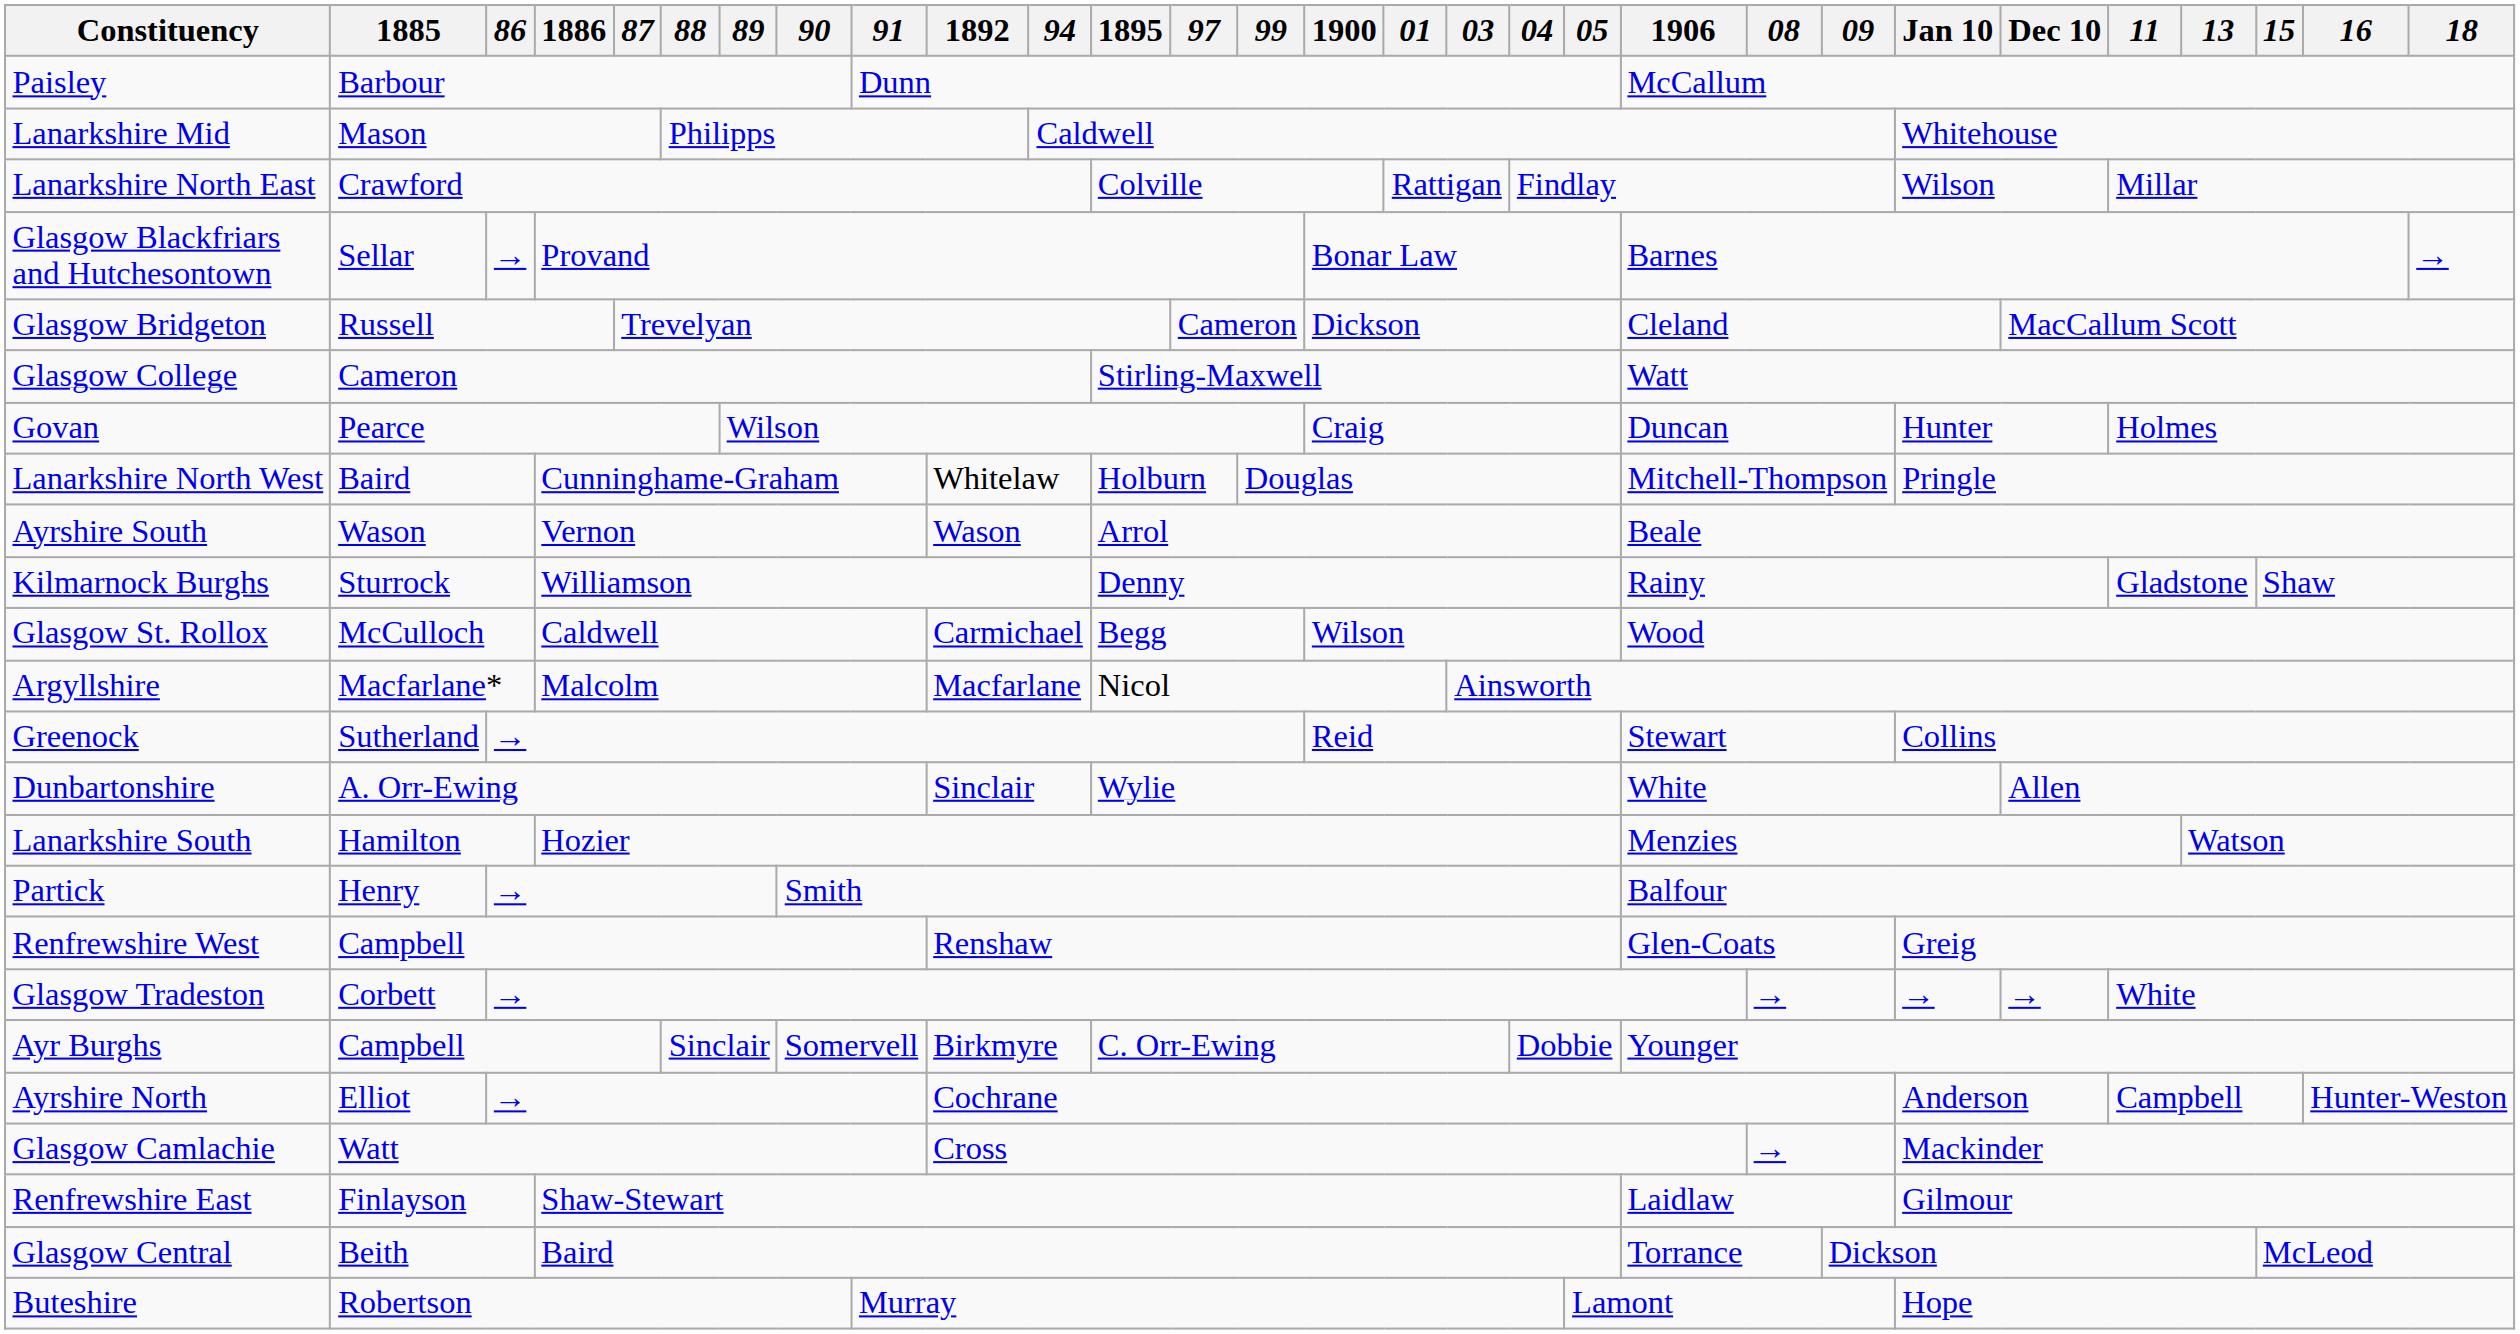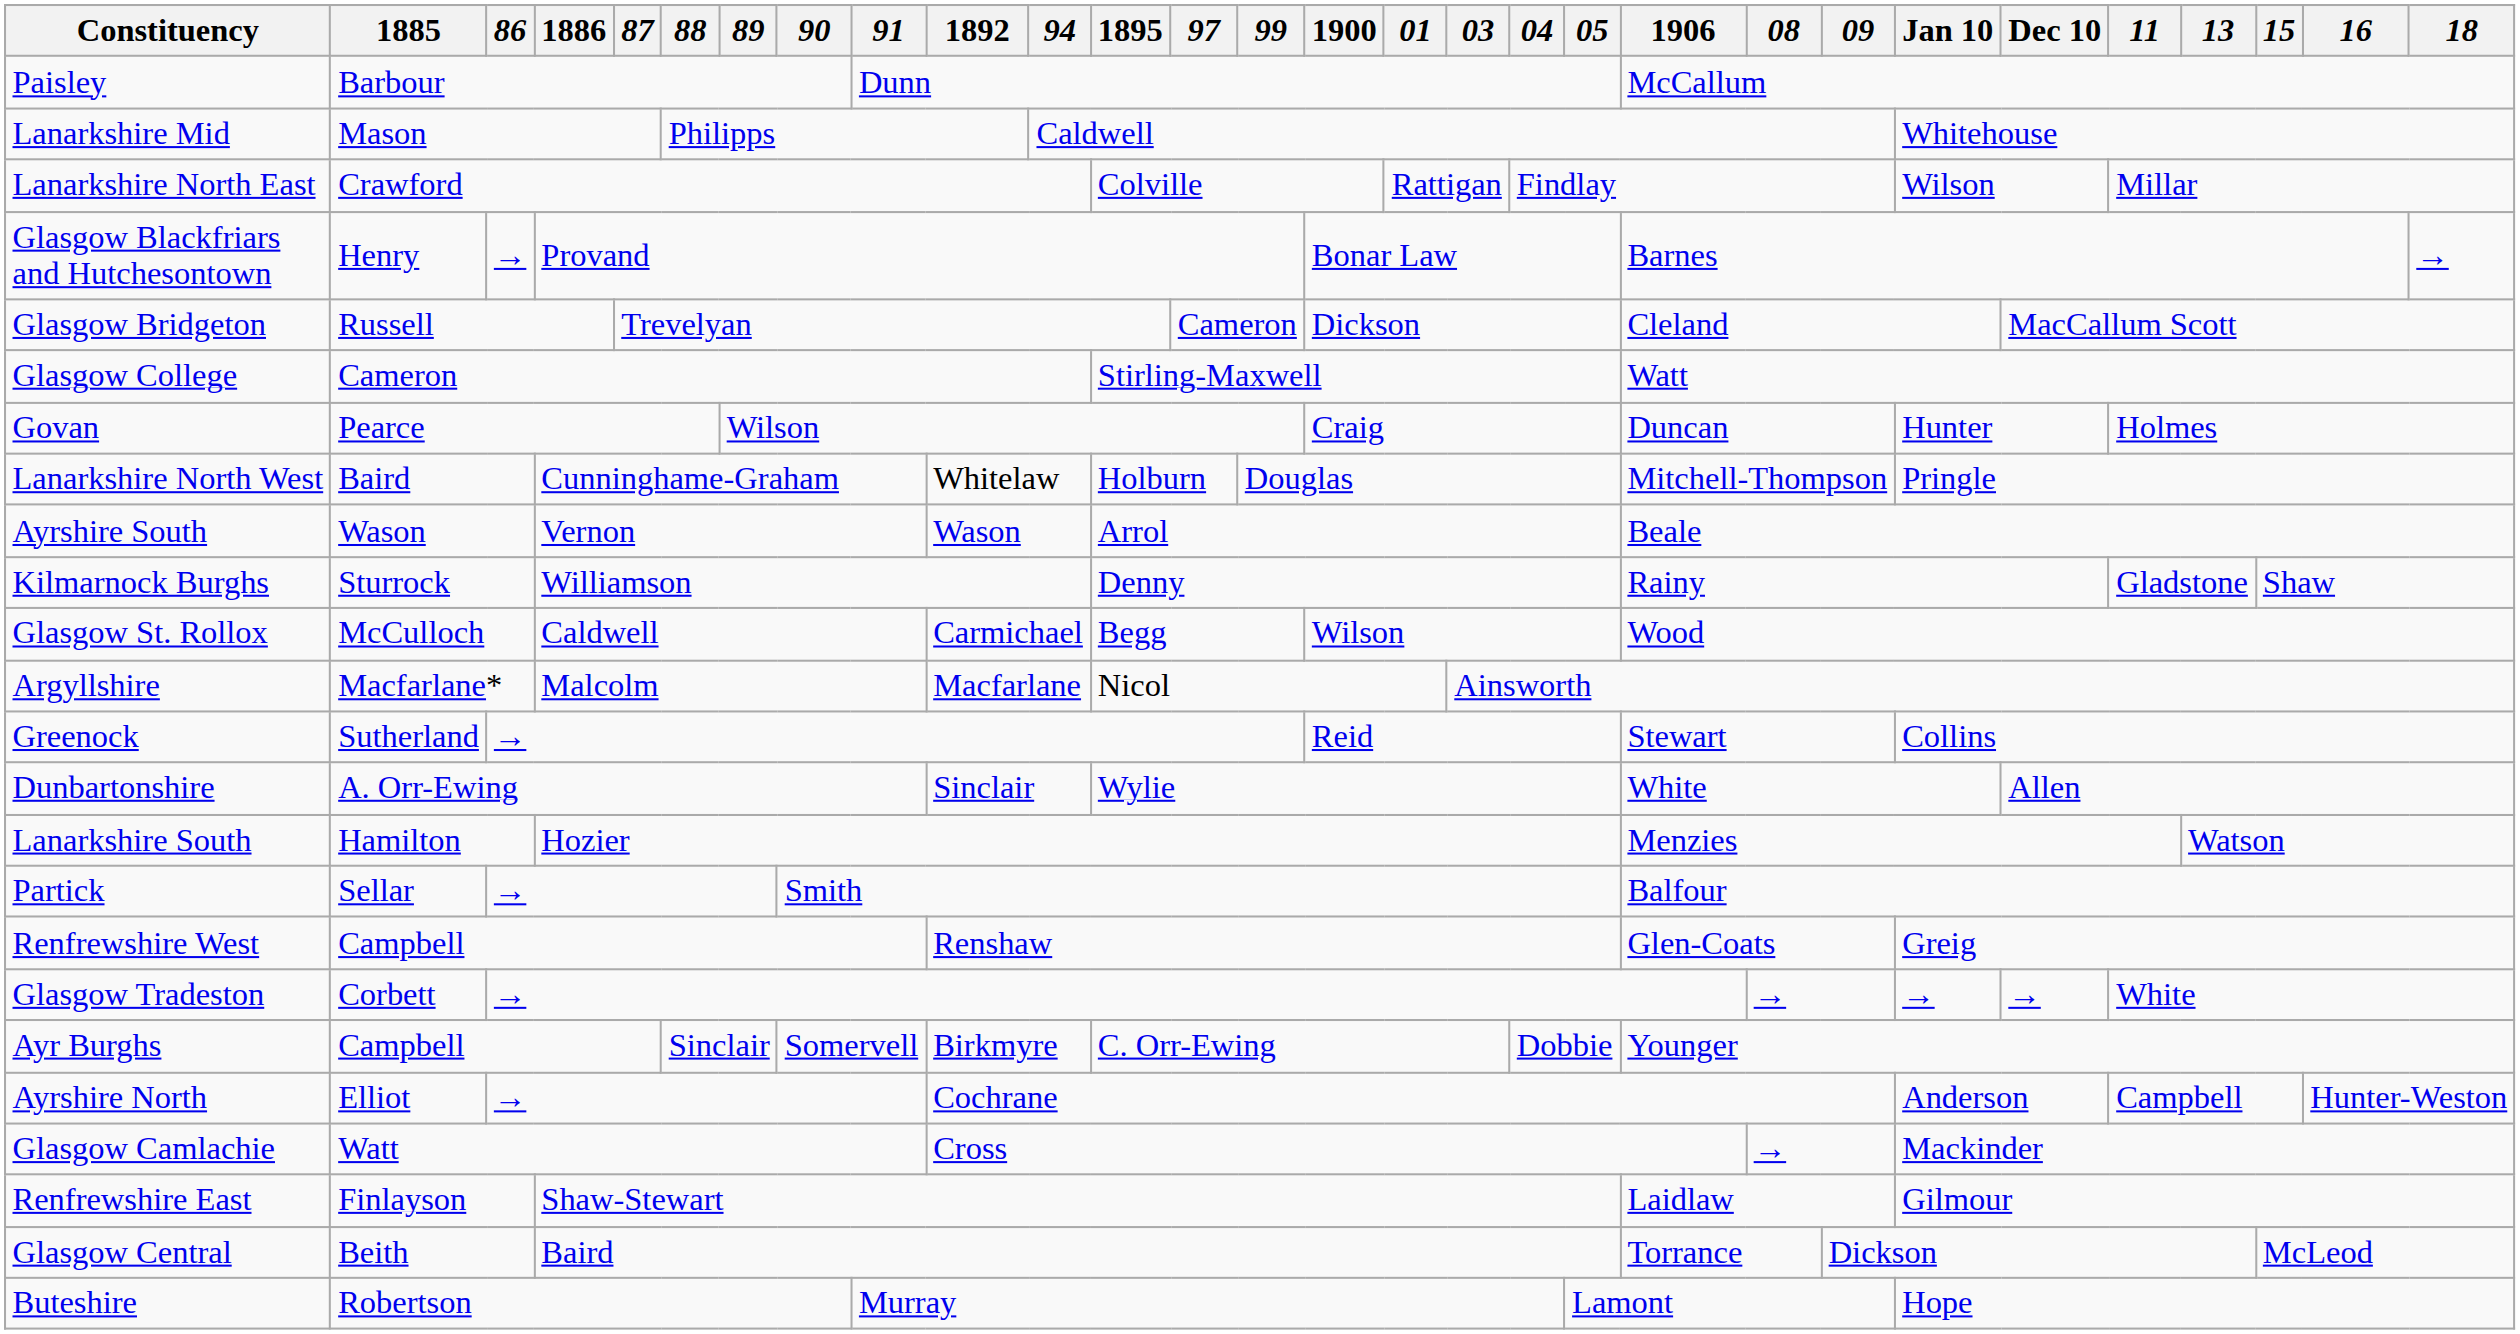Glasgow Blackfriars and Hutchesontown | 1885: Sellar -> Henry
Partick | 1885: Henry -> Sellar
